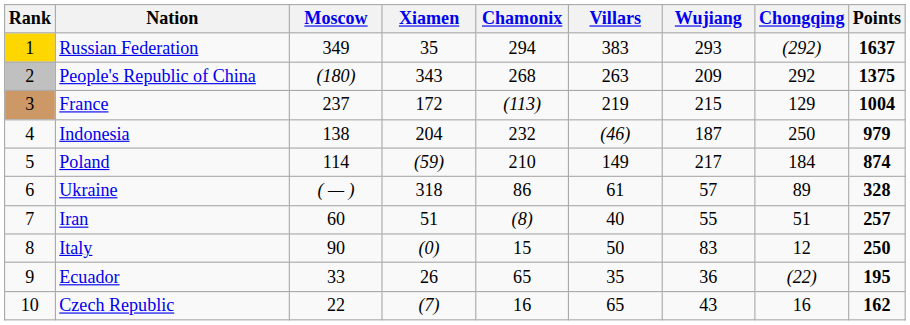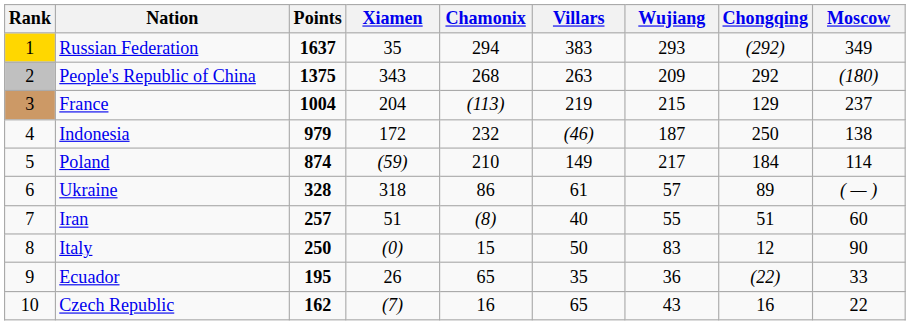columns swapped: Points <-> Moscow
France | Xiamen: 172 -> 204
Indonesia | Xiamen: 204 -> 172
